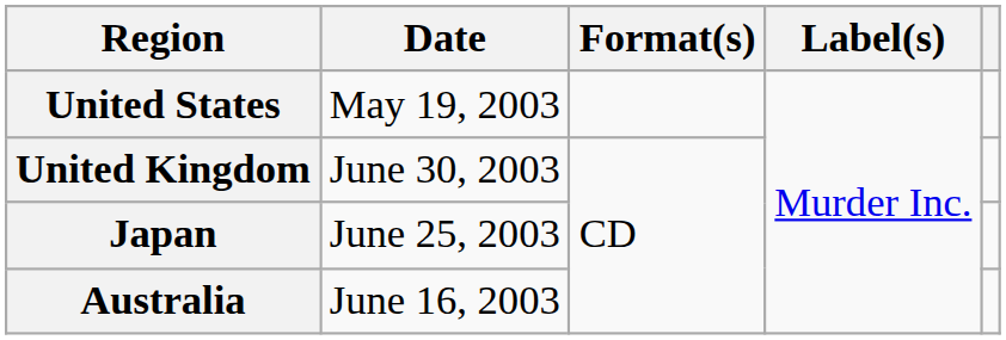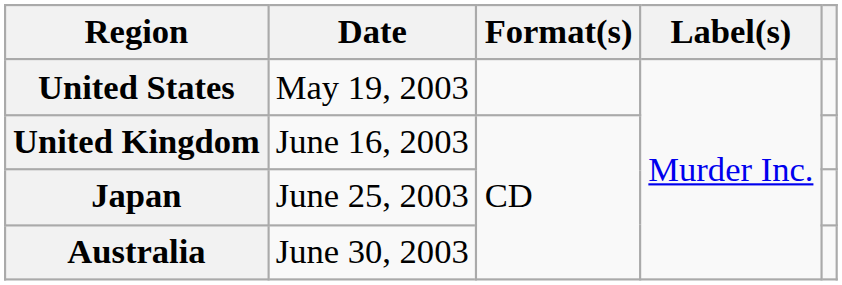United Kingdom | Date: June 30, 2003 -> June 16, 2003
Australia | Date: June 16, 2003 -> June 30, 2003
